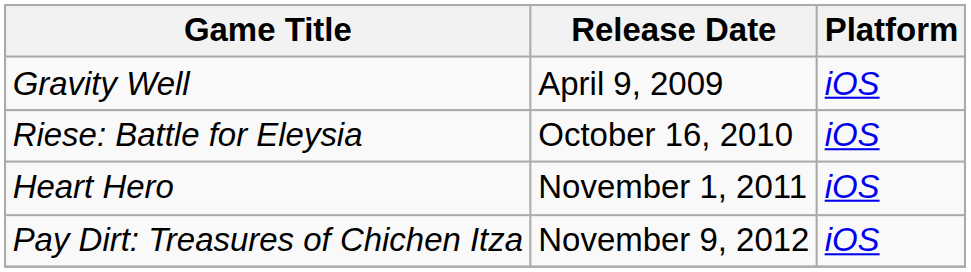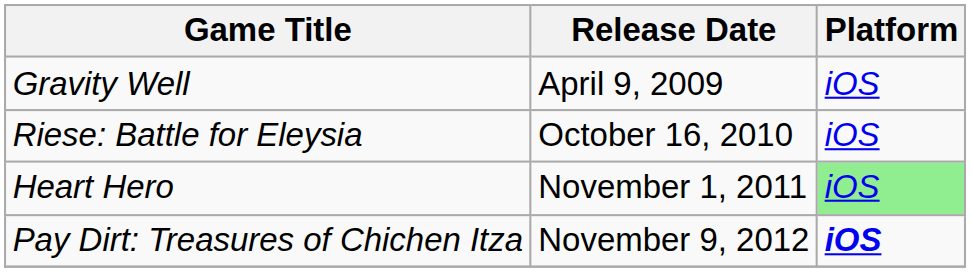Heart Hero | Platform: no background -> lightgreen background
Pay Dirt: Treasures of Chichen Itza | Platform: normal -> bold
